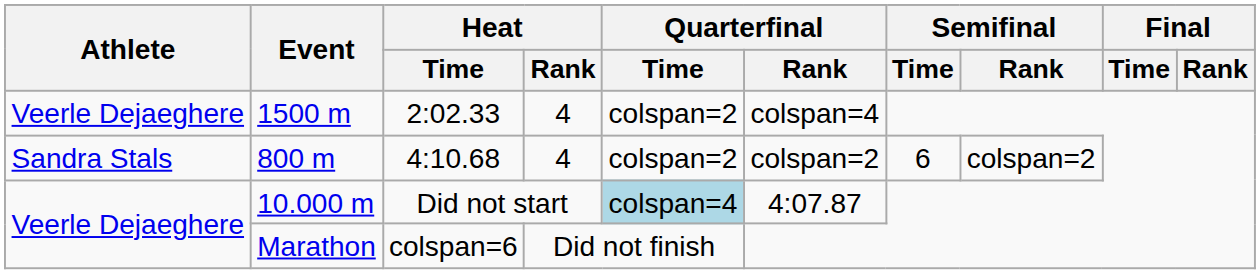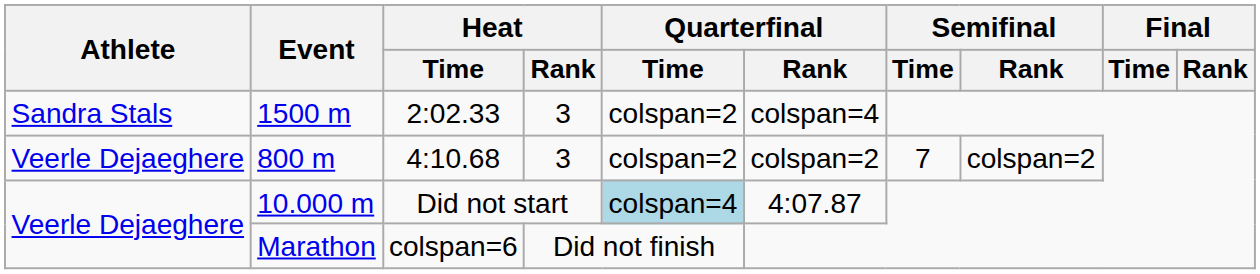2:02.33 | Athlete: Veerle Dejaeghere -> Sandra Stals
2:02.33 | Heat / Rank: 4 -> 3
4:10.68 | Athlete: Sandra Stals -> Veerle Dejaeghere
4:10.68 | Heat / Rank: 4 -> 3
4:10.68 | Semifinal / Time: 6 -> 7
